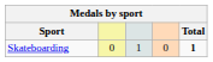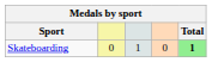Skateboarding | Total: no background -> lightgreen background
